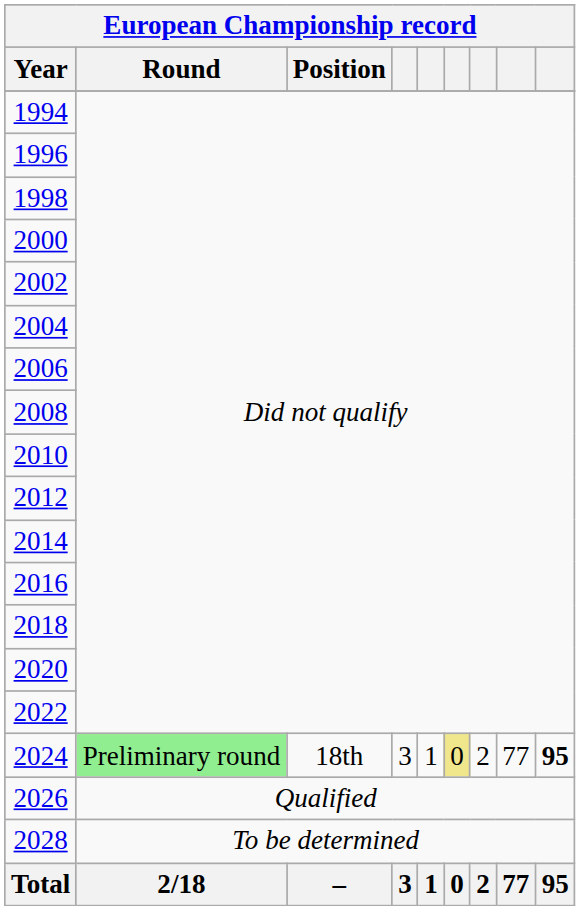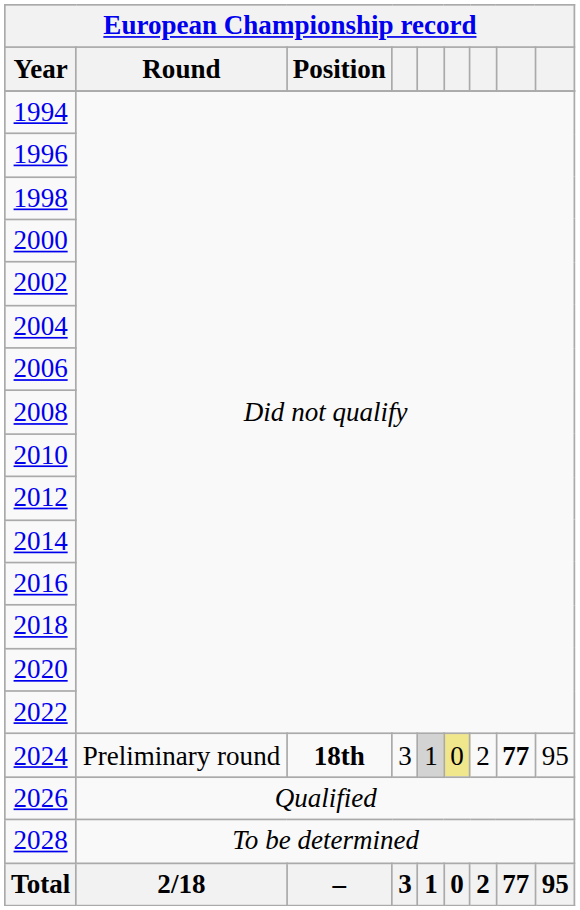2024 | Round: lightgreen background -> no background
2024 | Position: normal -> bold
2024 | column 5: no background -> lightgrey background
2024 | column 8: normal -> bold
2024 | column 9: bold -> normal
